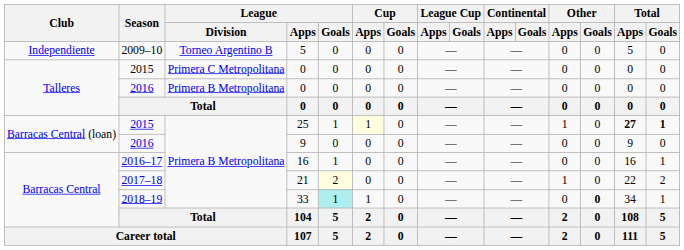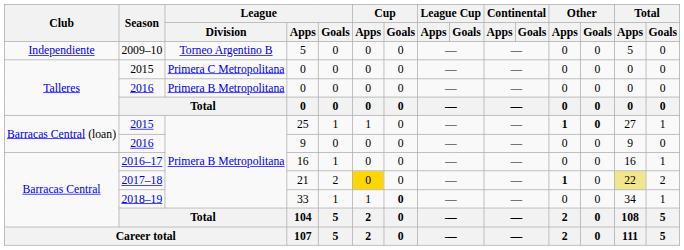25 | Cup / Apps: lightyellow background -> no background
25 | Other / Apps: normal -> bold
25 | Other / Goals: normal -> bold
25 | Total / Apps: bold -> normal
25 | Total / Goals: bold -> normal
21 | League / Goals: lightyellow background -> no background
21 | Cup / Apps: no background -> gold background
21 | Other / Apps: normal -> bold
21 | Total / Apps: no background -> khaki background
33 | League / Goals: paleturquoise background -> no background
33 | Cup / Goals: normal -> bold
33 | Other / Goals: bold -> normal
